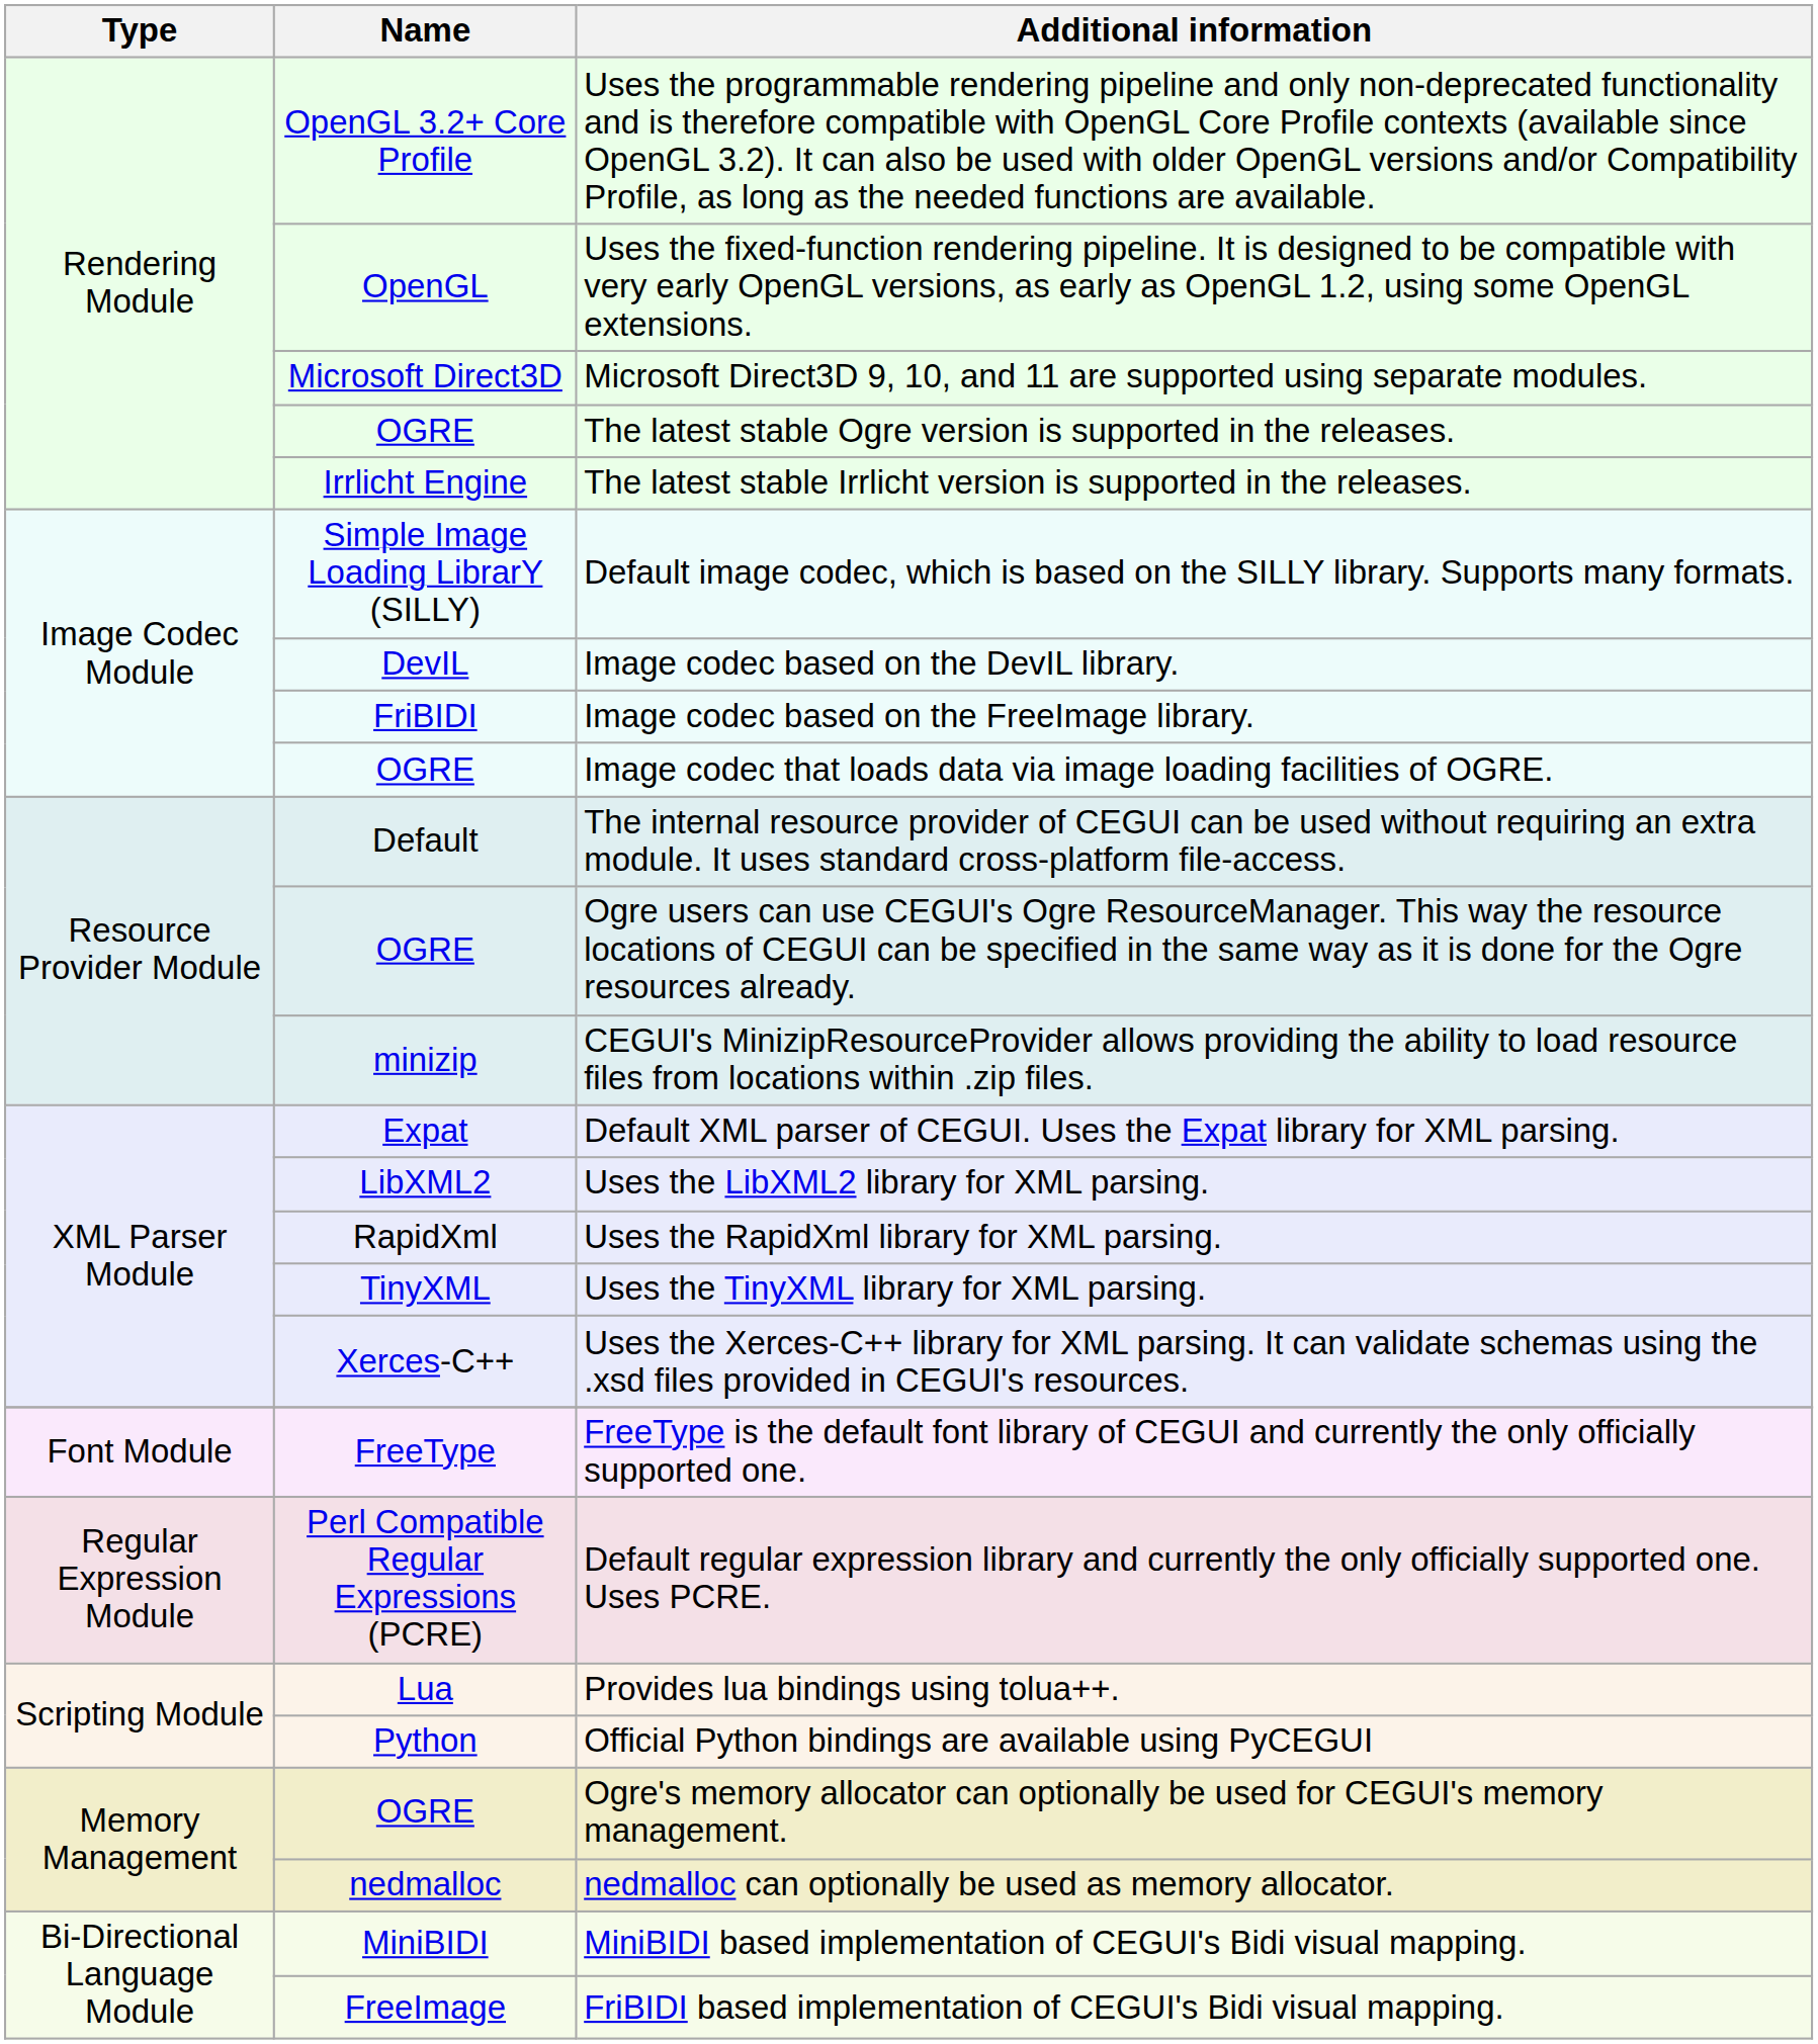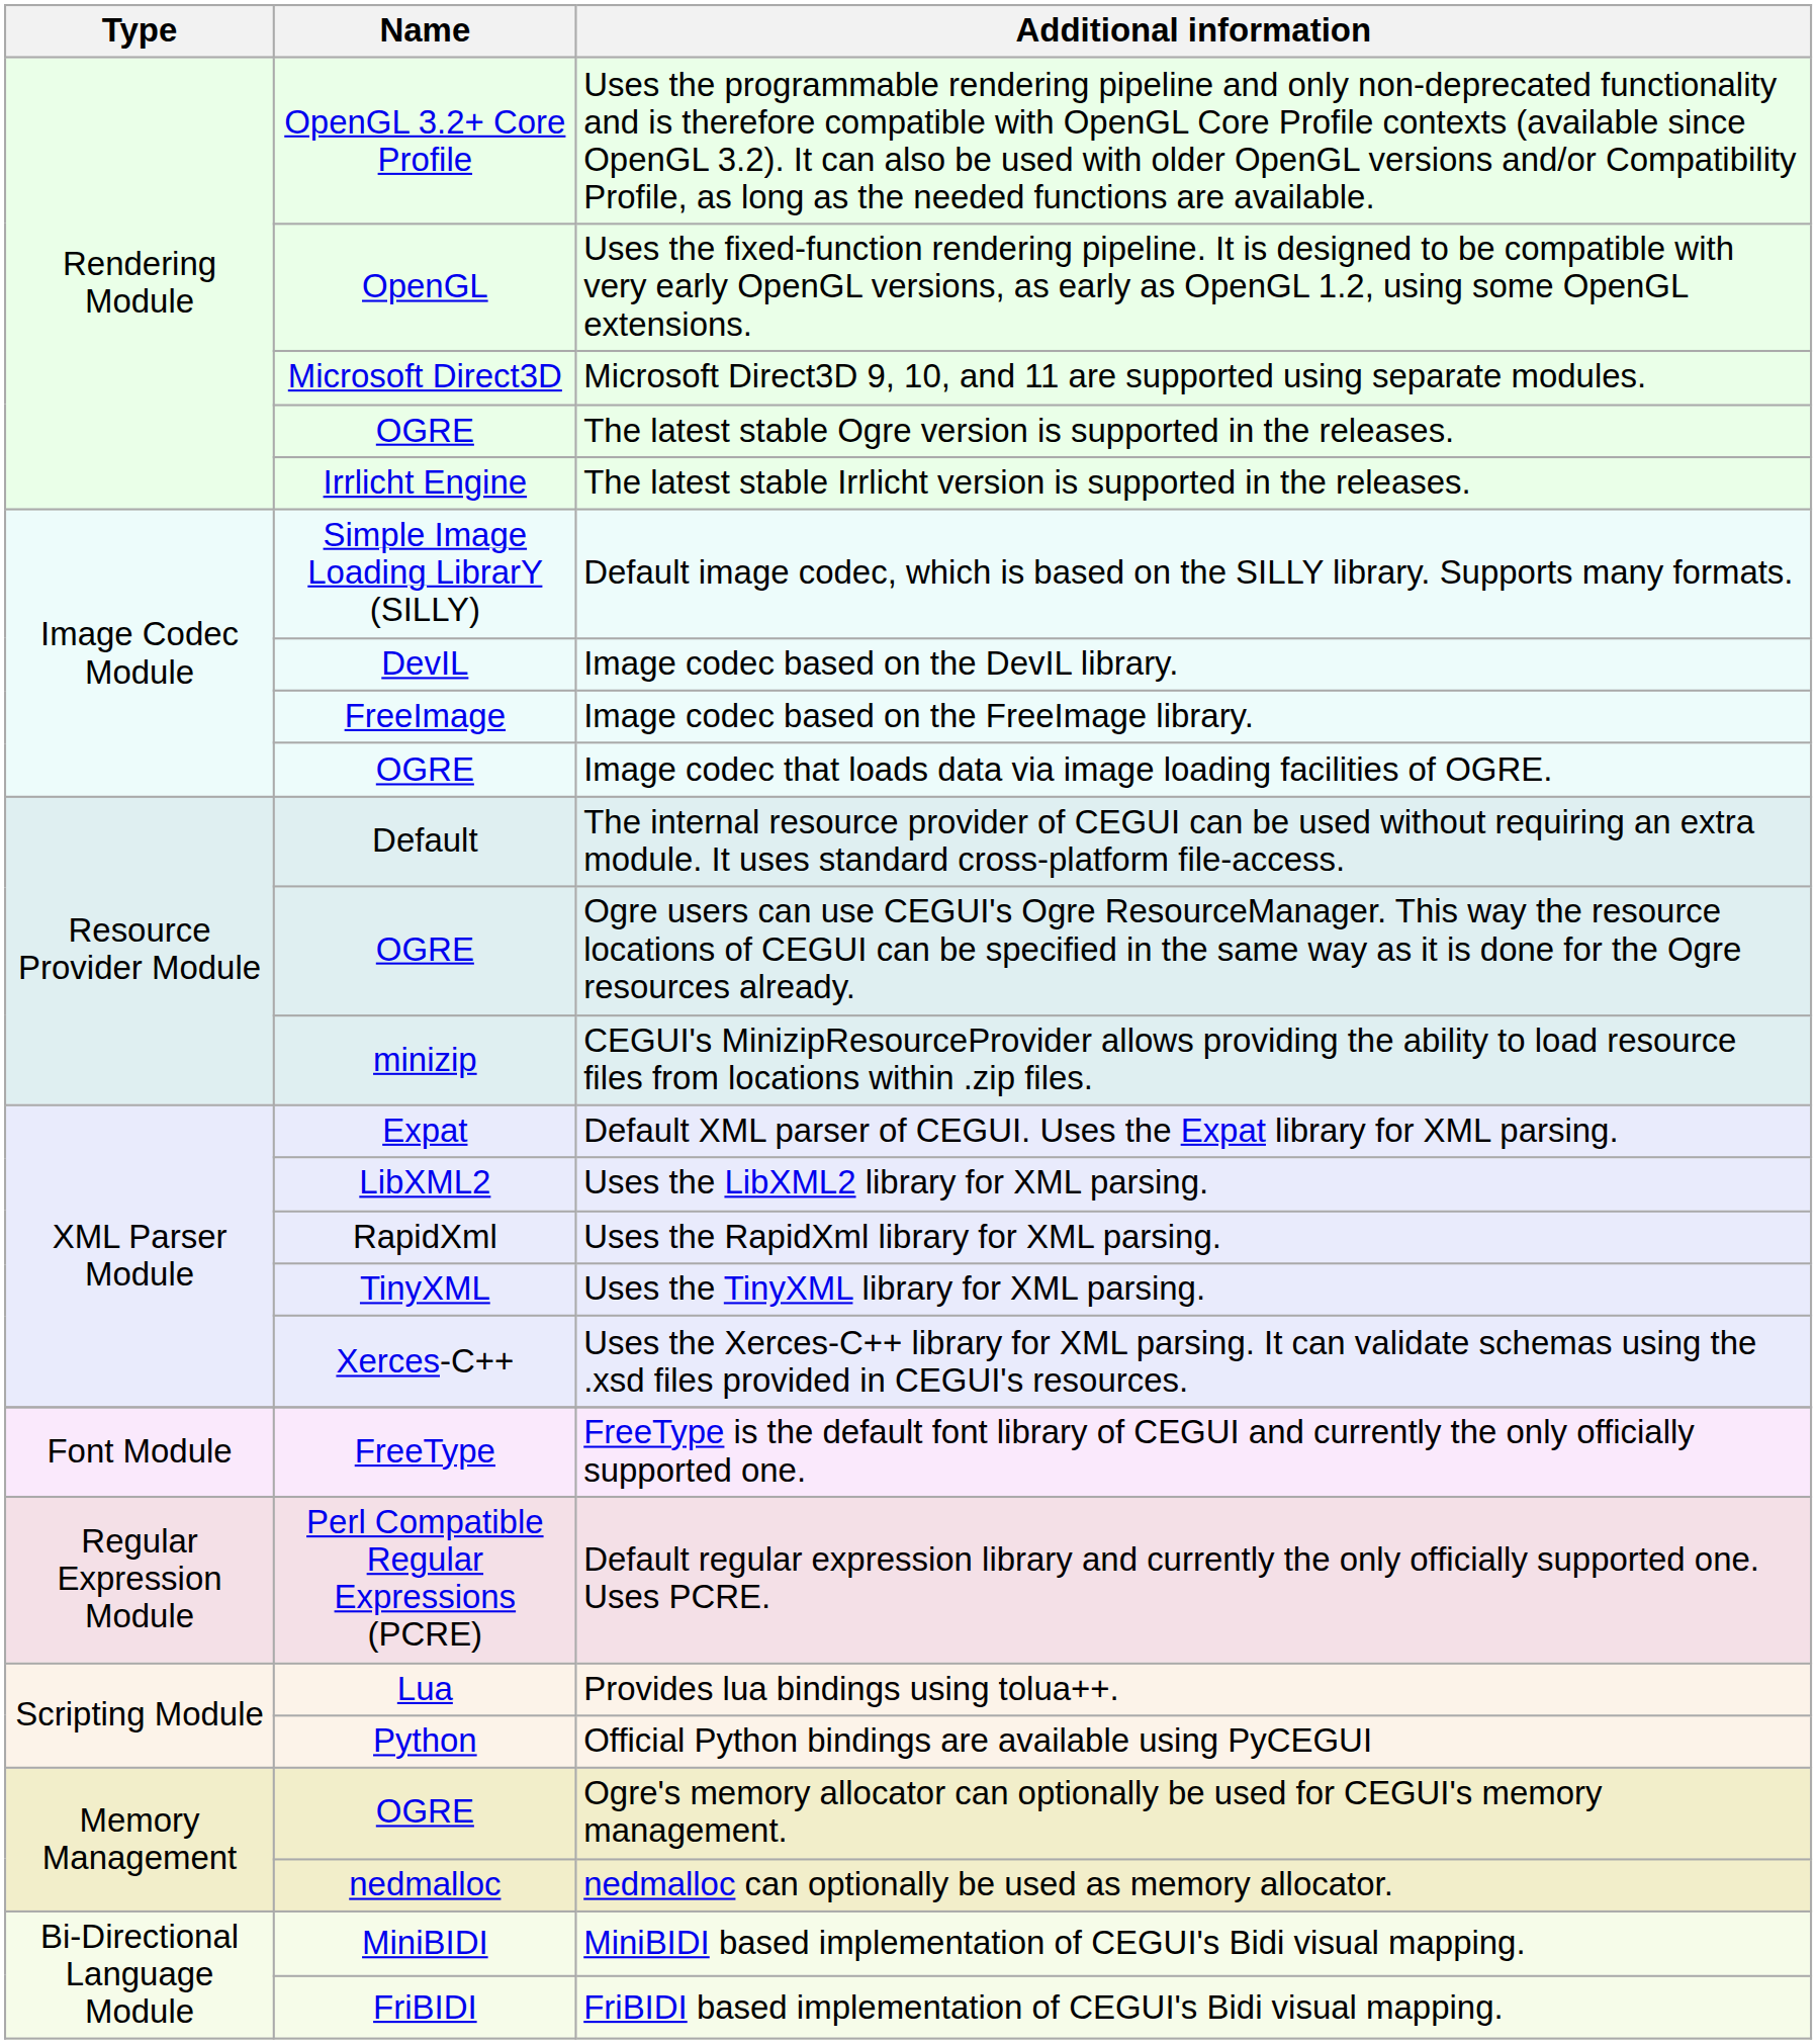Image codec based on the FreeImage library. | Name: FriBIDI -> FreeImage
FriBIDI based implementation of CEGUI's Bidi visual mapping. | Name: FreeImage -> FriBIDI
